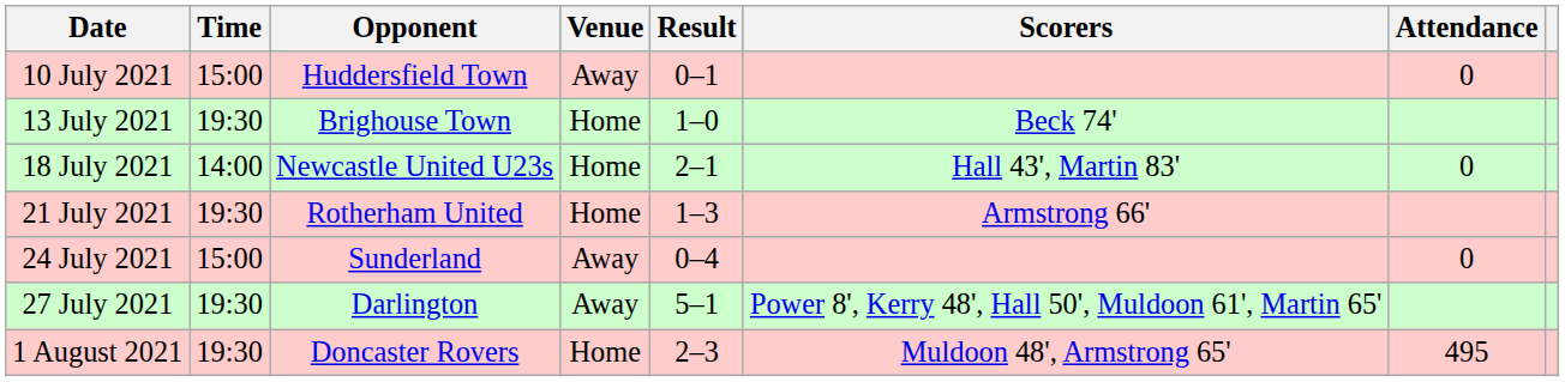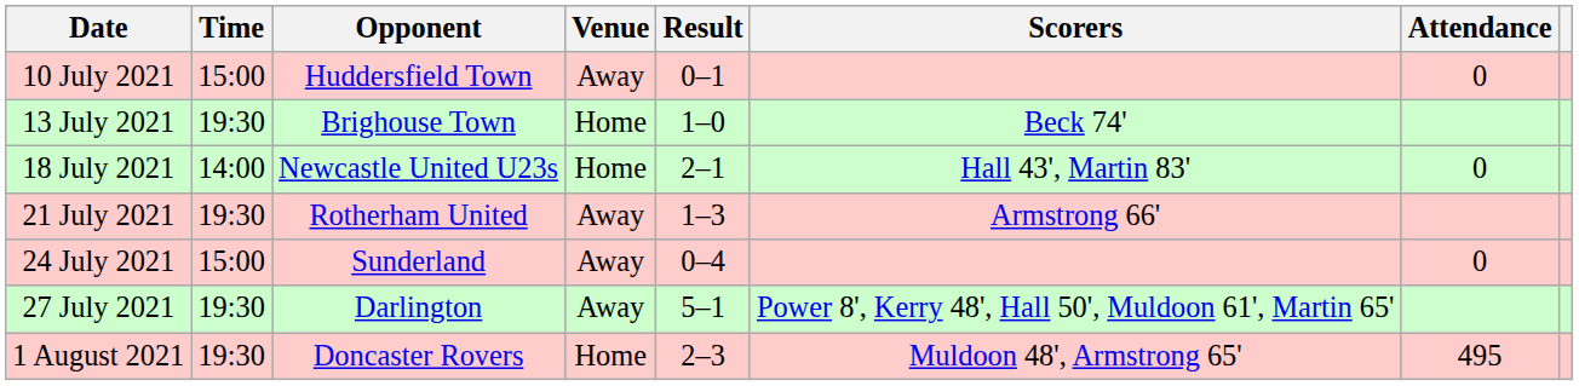21 July 2021 | Venue: Home -> Away
